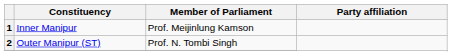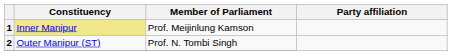1 | Constituency: no background -> khaki background
